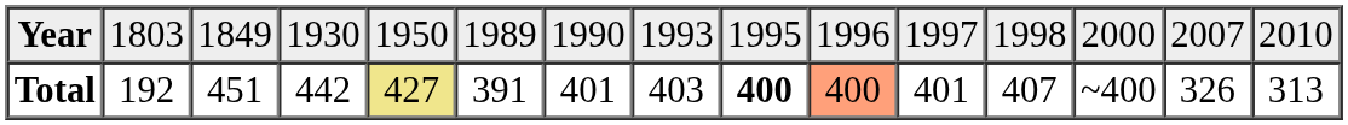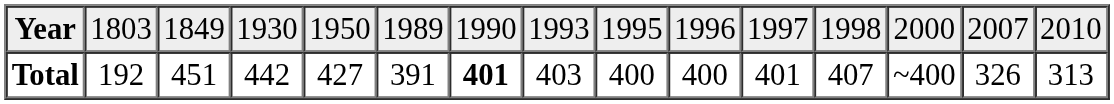row 2 | column 5: khaki background -> no background
row 2 | column 7: normal -> bold
row 2 | column 9: bold -> normal
row 2 | column 10: lightsalmon background -> no background
